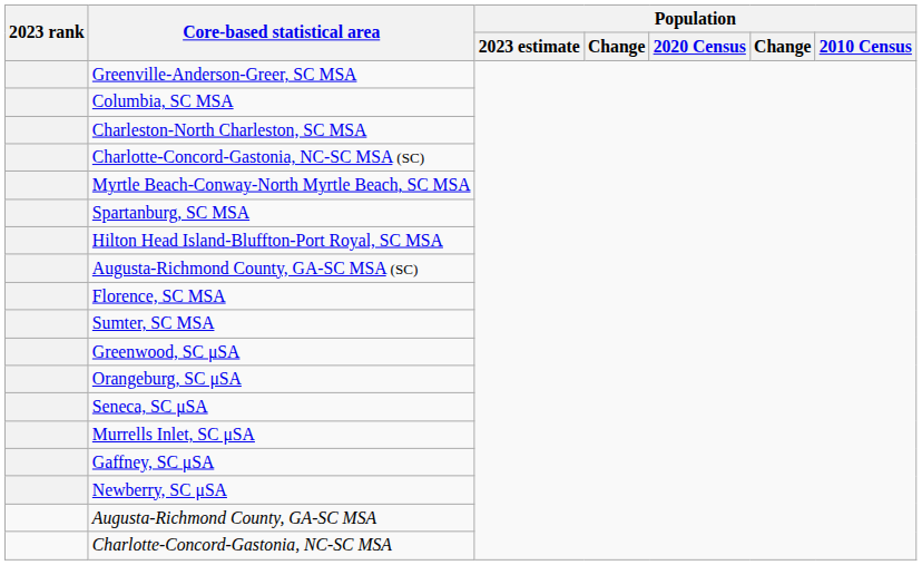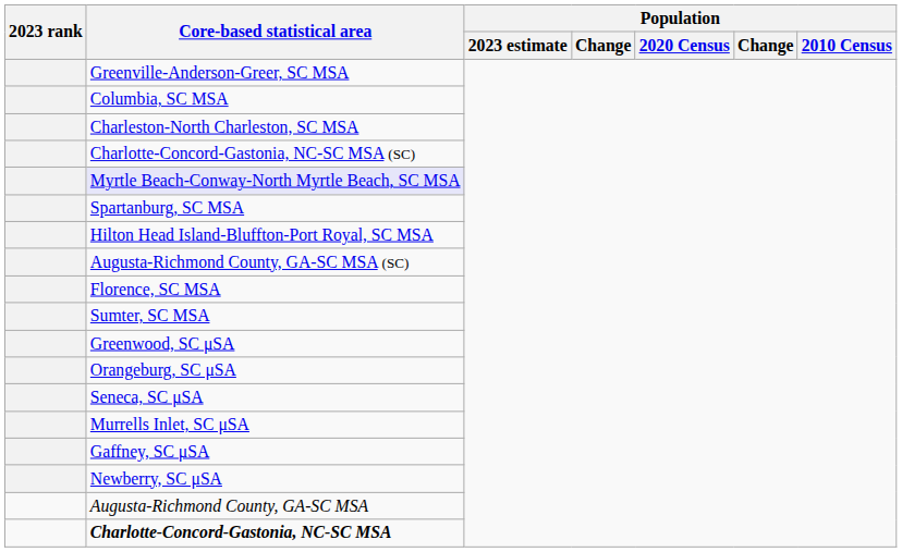Myrtle Beach-Conway-North Myrtle Beach, SC MSA | Core-based statistical area: no background -> lavender background
Charlotte-Concord-Gastonia, NC-SC MSA | Core-based statistical area: normal -> bold
